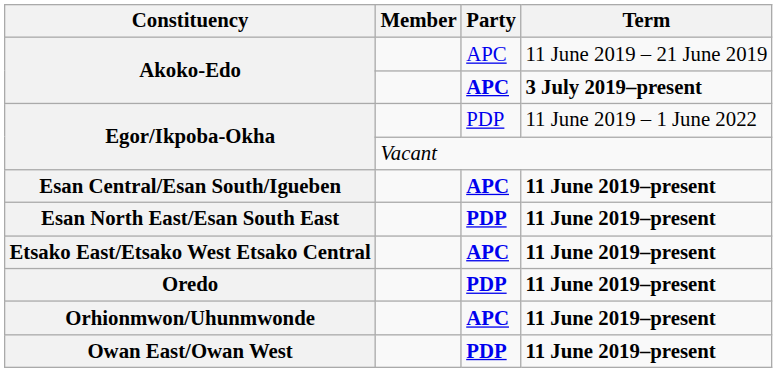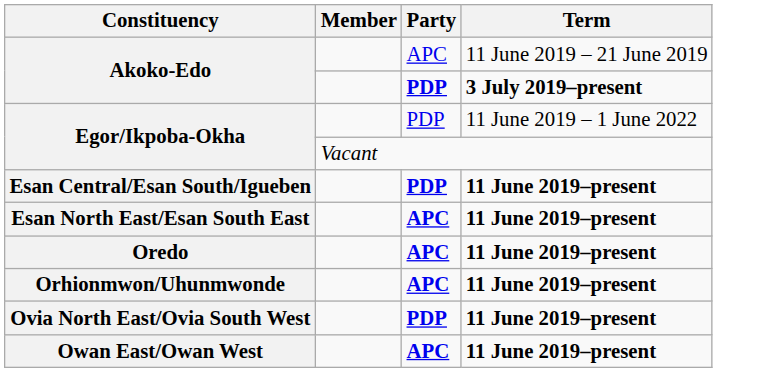Akoko-Edo / 3 July 2019–present | Party: APC -> PDP
Esan Central/Esan South/Igueben | Party: APC -> PDP
Esan North East/Esan South East | Party: PDP -> APC
- row: Etsako East/Etsako West Etsako Central | APC | 11 June 2019–present
Oredo | Party: PDP -> APC
+ row: Ovia North East/Ovia South West | PDP | 11 June 2019–present
Owan East/Owan West | Party: PDP -> APC
